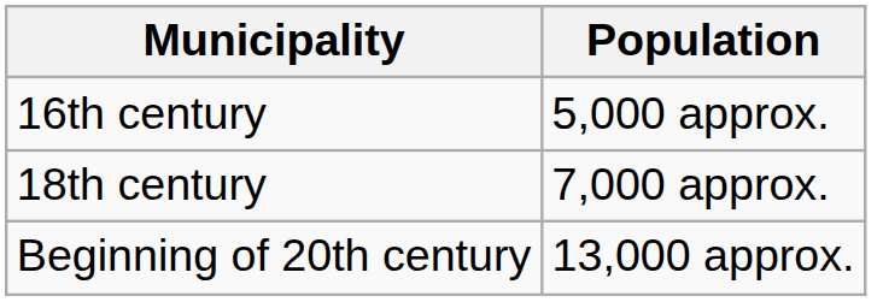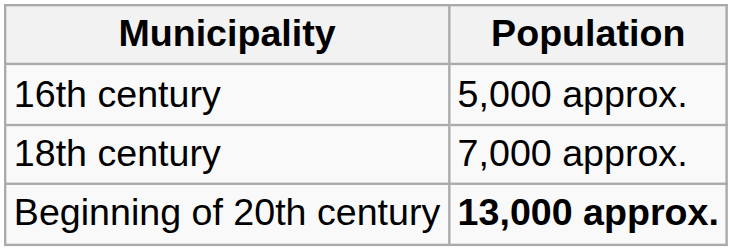Beginning of 20th century | Population: normal -> bold
